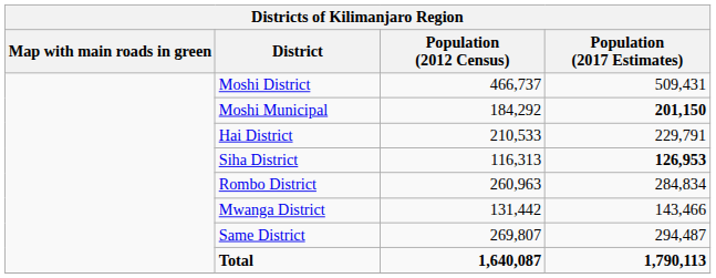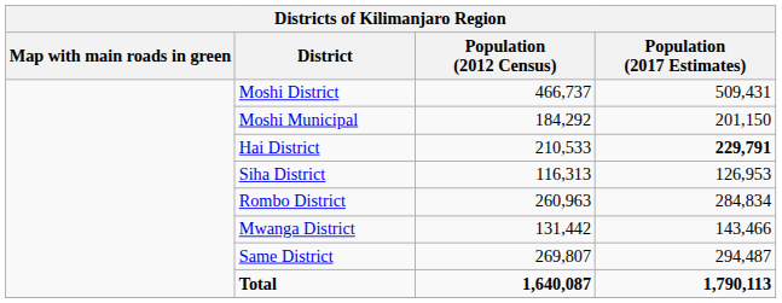Moshi Municipal | Population (2017 Estimates): bold -> normal
Hai District | Population (2017 Estimates): normal -> bold
Siha District | Population (2017 Estimates): bold -> normal
